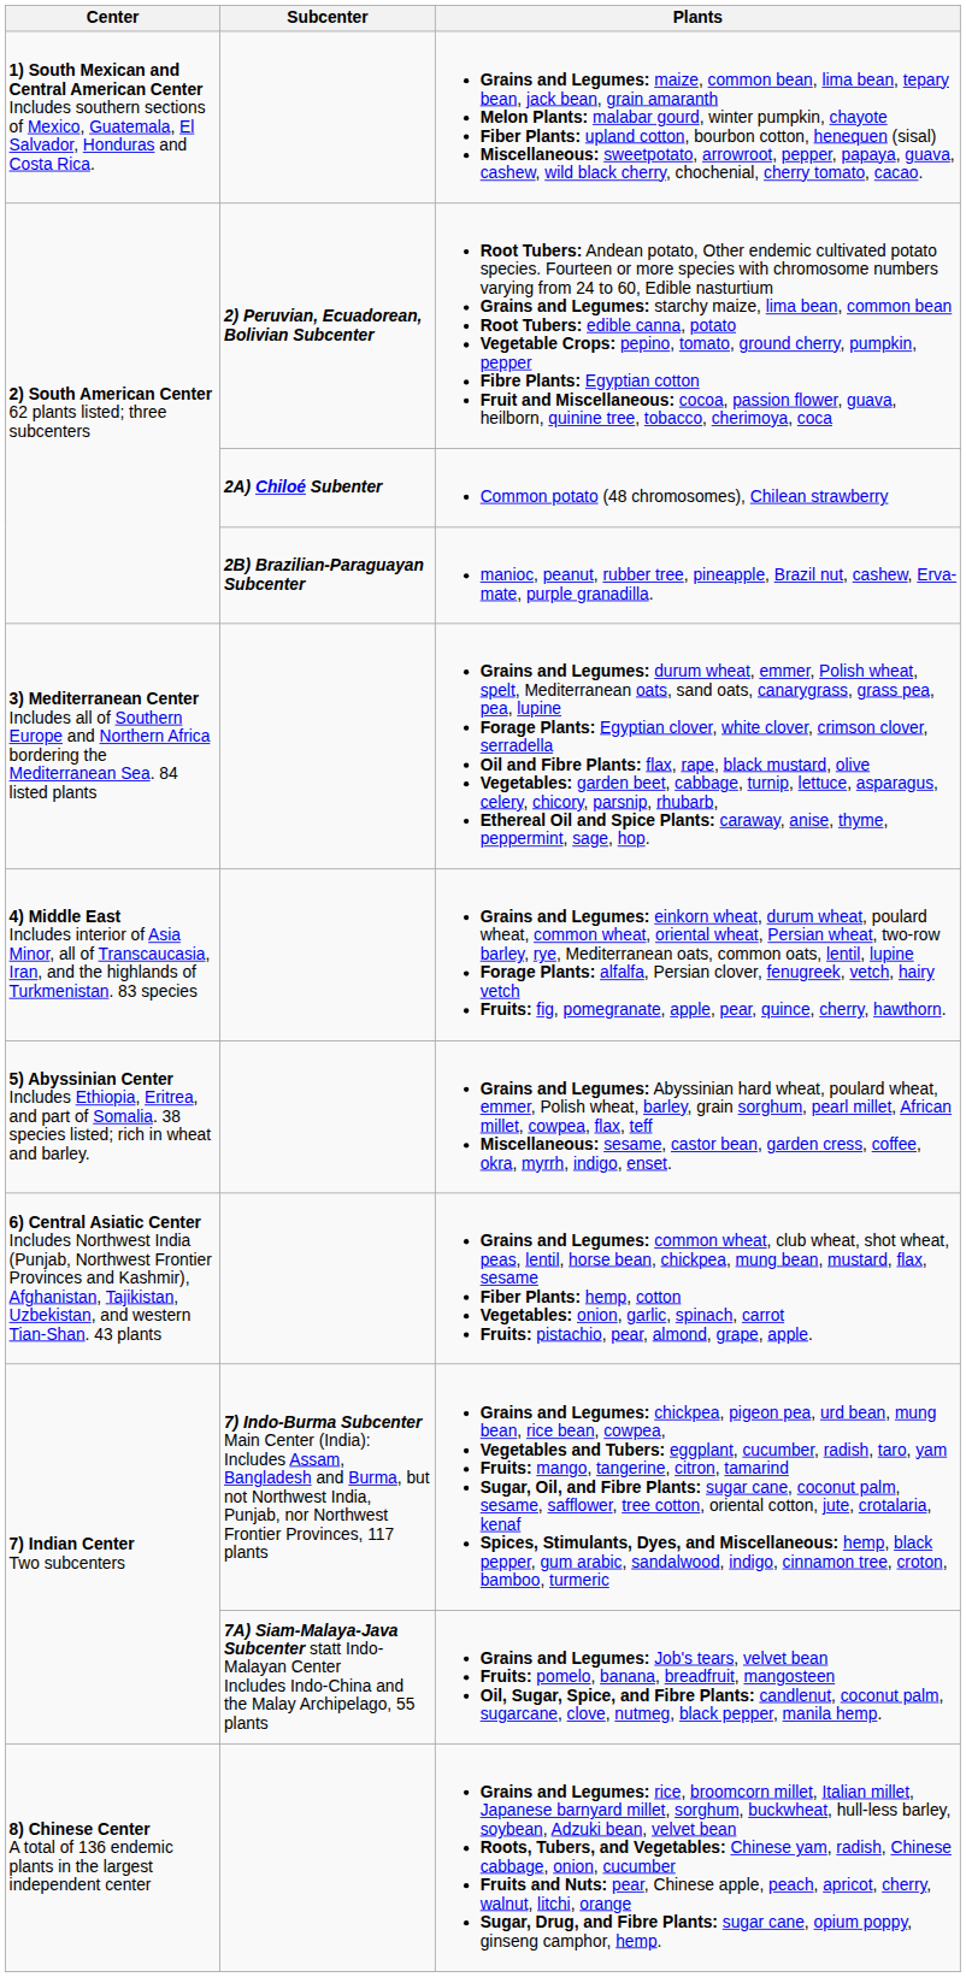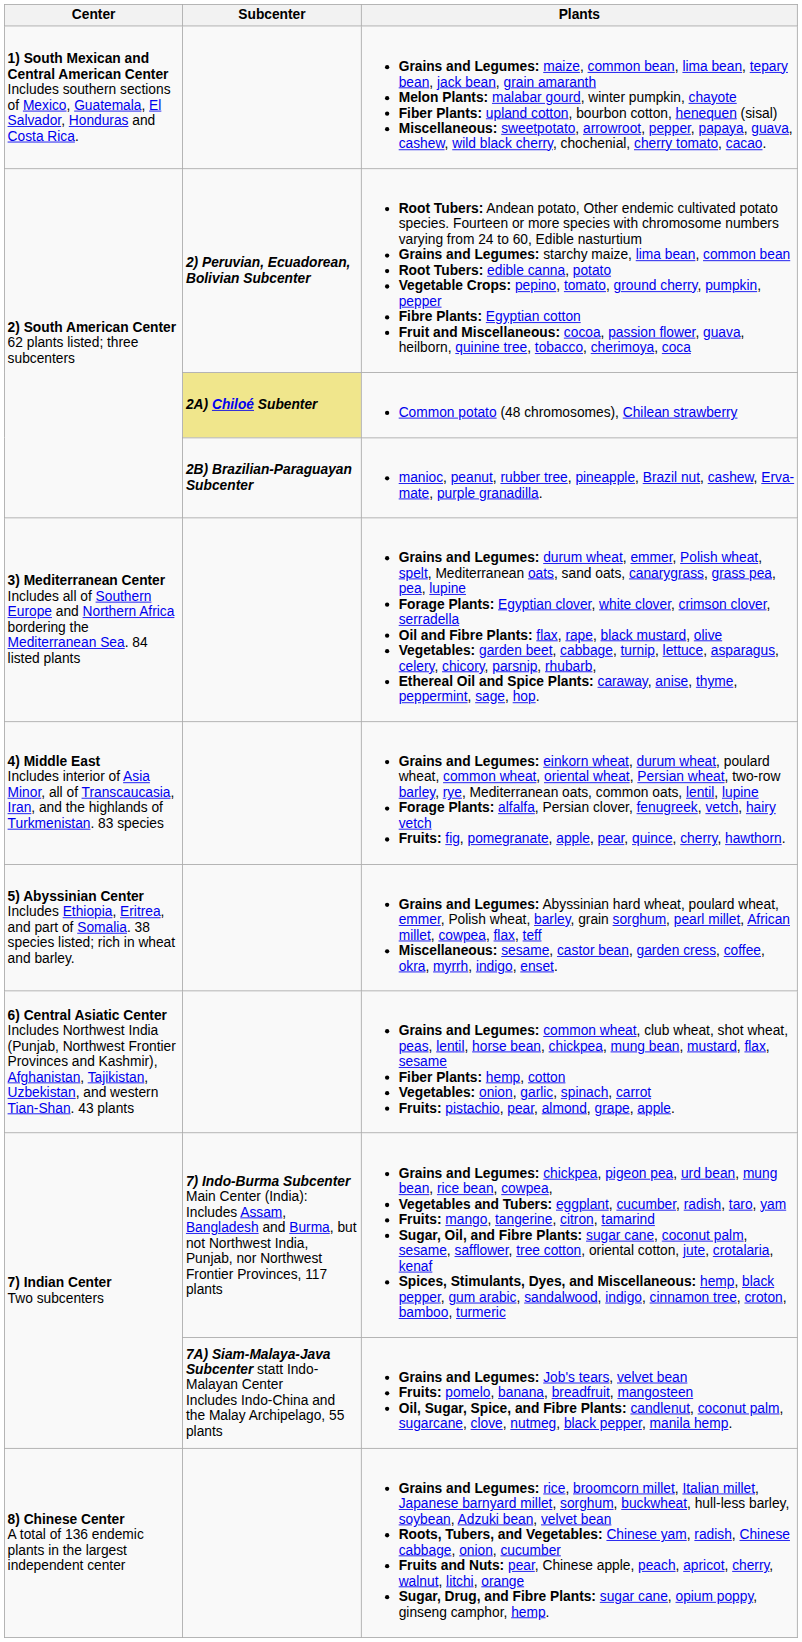Common potato (48 chromosomes), Chilean strawberry | Subcenter: no background -> khaki background
